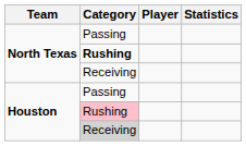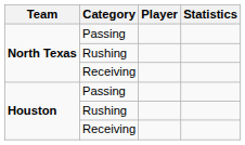North Texas / Rushing | Category: bold -> normal
Houston / Rushing | Category: pink background -> no background
Houston / Receiving | Category: lightgrey background -> no background
